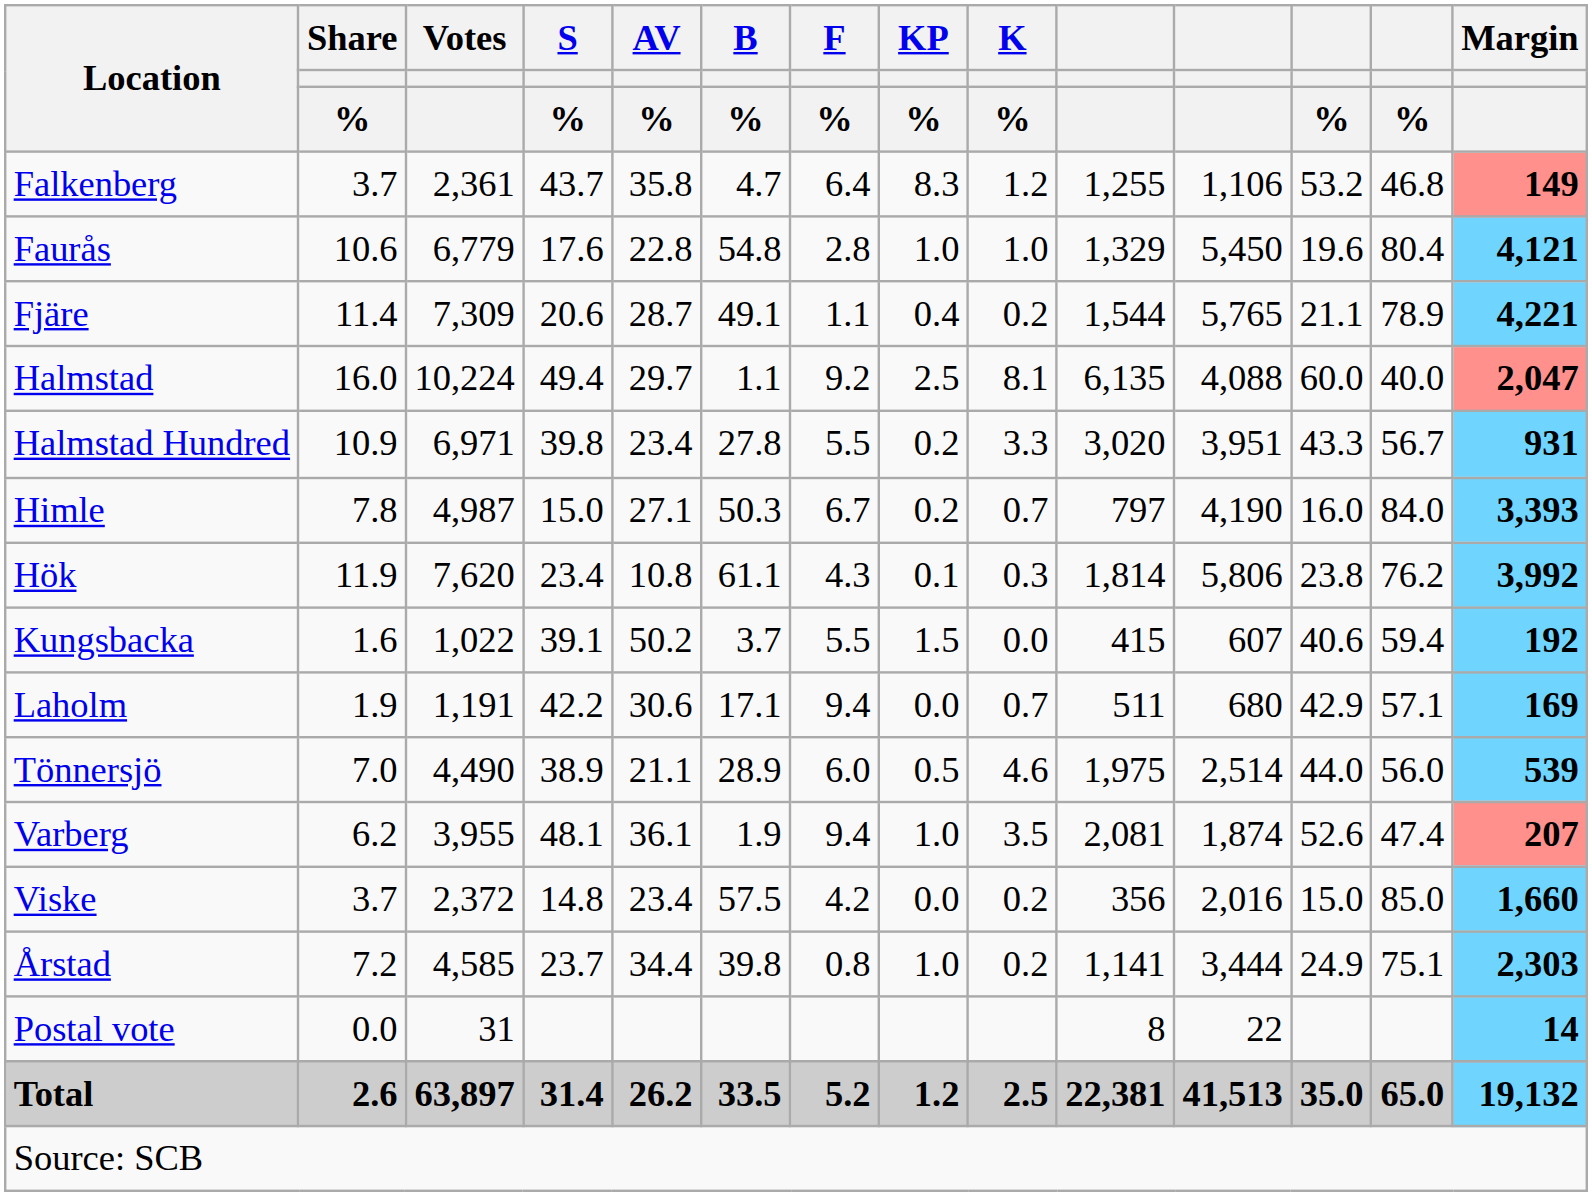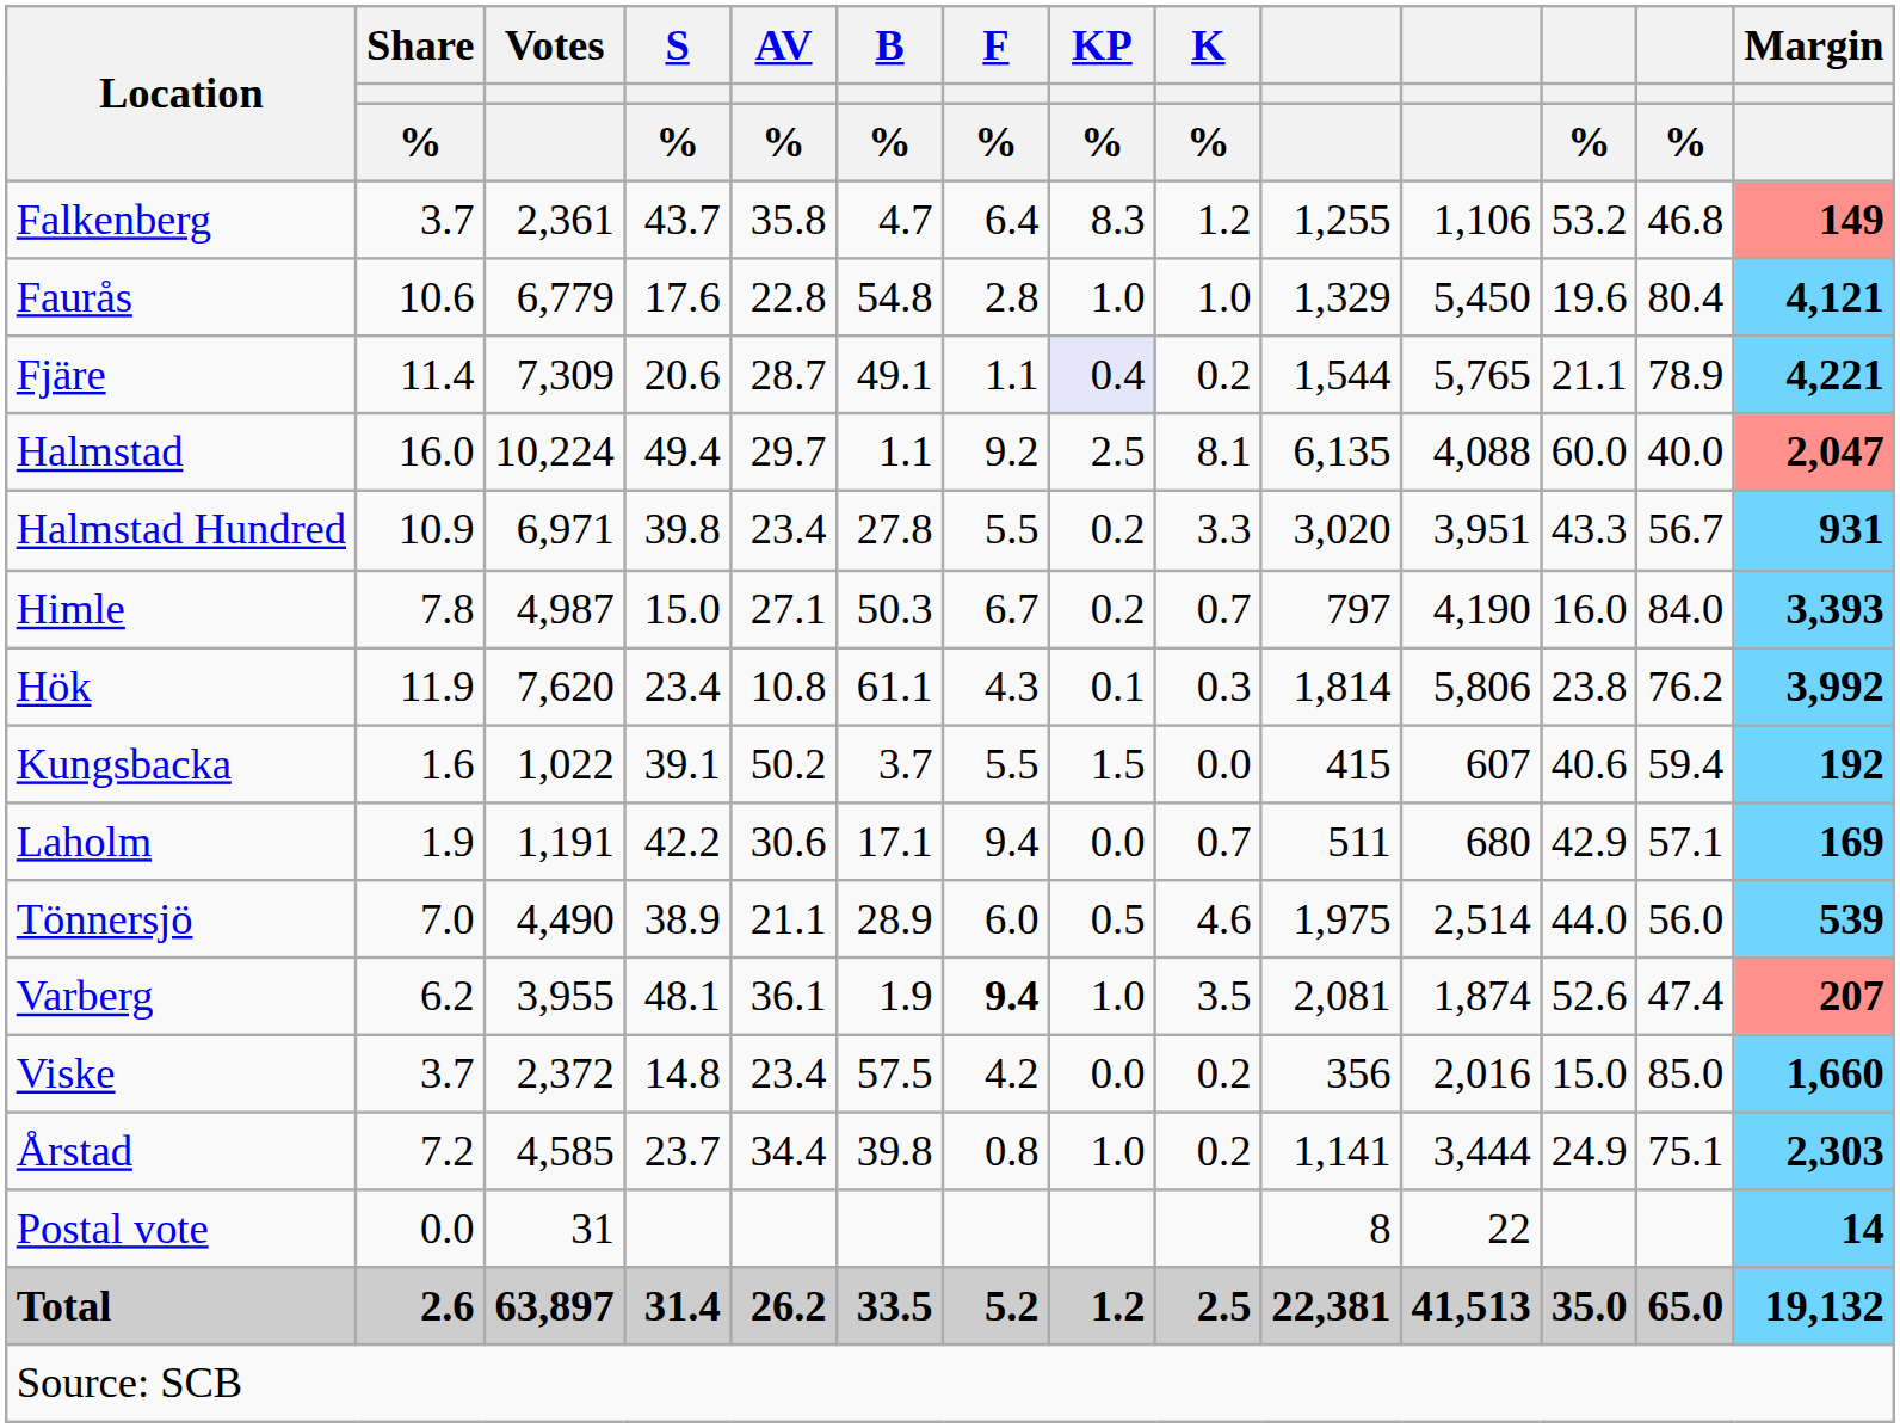Fjäre | KP / %: no background -> lavender background
Varberg | F / %: normal -> bold
